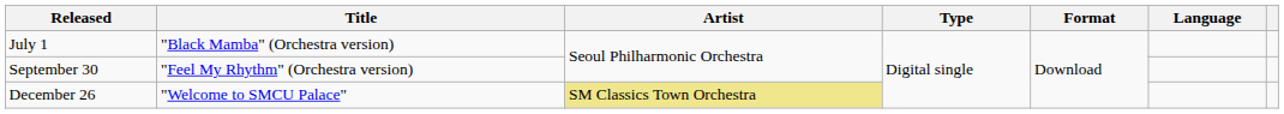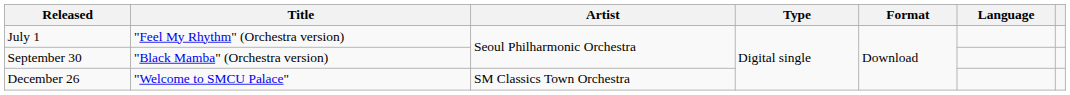July 1 | Title: "Black Mamba" (Orchestra version) -> "Feel My Rhythm" (Orchestra version)
September 30 | Title: "Feel My Rhythm" (Orchestra version) -> "Black Mamba" (Orchestra version)
December 26 | Artist: khaki background -> no background
